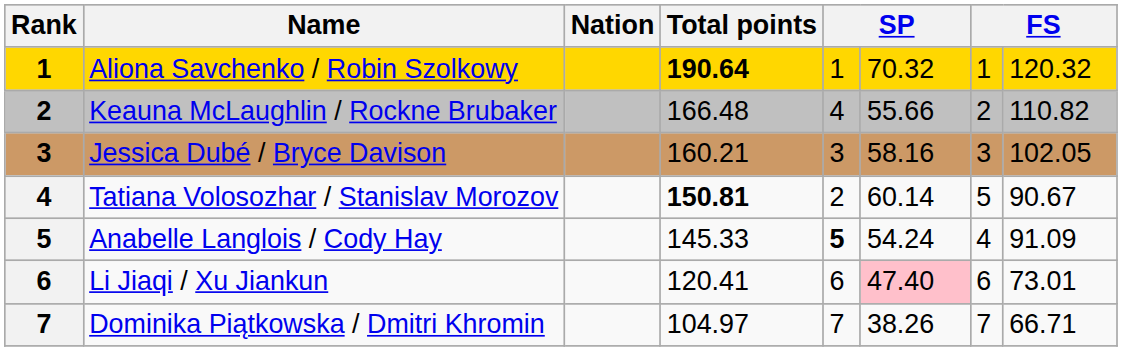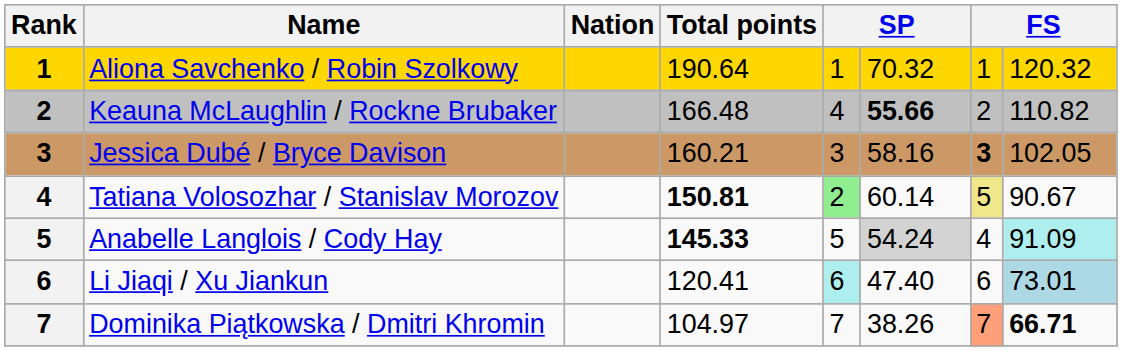Aliona Savchenko / Robin Szolkowy | Total points: bold -> normal
Keauna McLaughlin / Rockne Brubaker | column 6: normal -> bold
Jessica Dubé / Bryce Davison | column 7: normal -> bold
Tatiana Volosozhar / Stanislav Morozov | column 5: no background -> lightgreen background
Tatiana Volosozhar / Stanislav Morozov | column 7: no background -> khaki background
Anabelle Langlois / Cody Hay | Total points: normal -> bold
Anabelle Langlois / Cody Hay | column 5: bold -> normal
Anabelle Langlois / Cody Hay | column 6: no background -> lightgrey background
Anabelle Langlois / Cody Hay | column 8: no background -> paleturquoise background
Li Jiaqi / Xu Jiankun | column 5: no background -> paleturquoise background
Li Jiaqi / Xu Jiankun | column 6: pink background -> no background
Li Jiaqi / Xu Jiankun | column 8: no background -> lightblue background
Dominika Piątkowska / Dmitri Khromin | column 7: no background -> lightsalmon background
Dominika Piątkowska / Dmitri Khromin | column 8: normal -> bold
